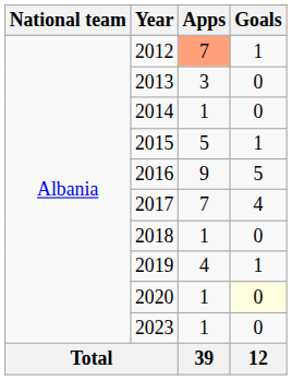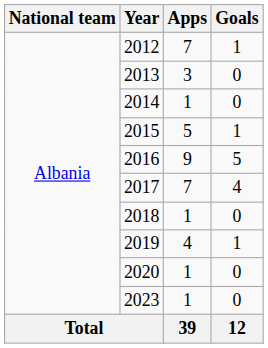2012 | Apps: lightsalmon background -> no background
2020 | Goals: lightyellow background -> no background
